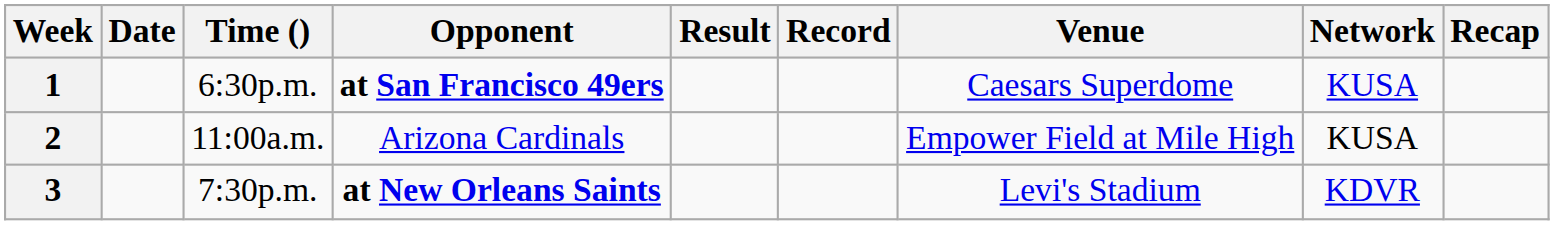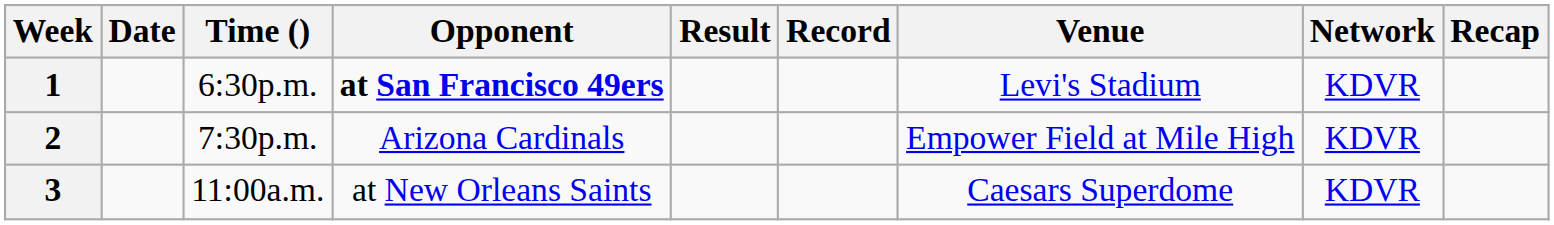1 | Venue: Caesars Superdome -> Levi's Stadium
1 | Network: KUSA -> KDVR
2 | Time (): 11:00a.m. -> 7:30p.m.
2 | Network: KUSA -> KDVR
3 | Time (): 7:30p.m. -> 11:00a.m.
3 | Opponent: bold -> normal
3 | Venue: Levi's Stadium -> Caesars Superdome
